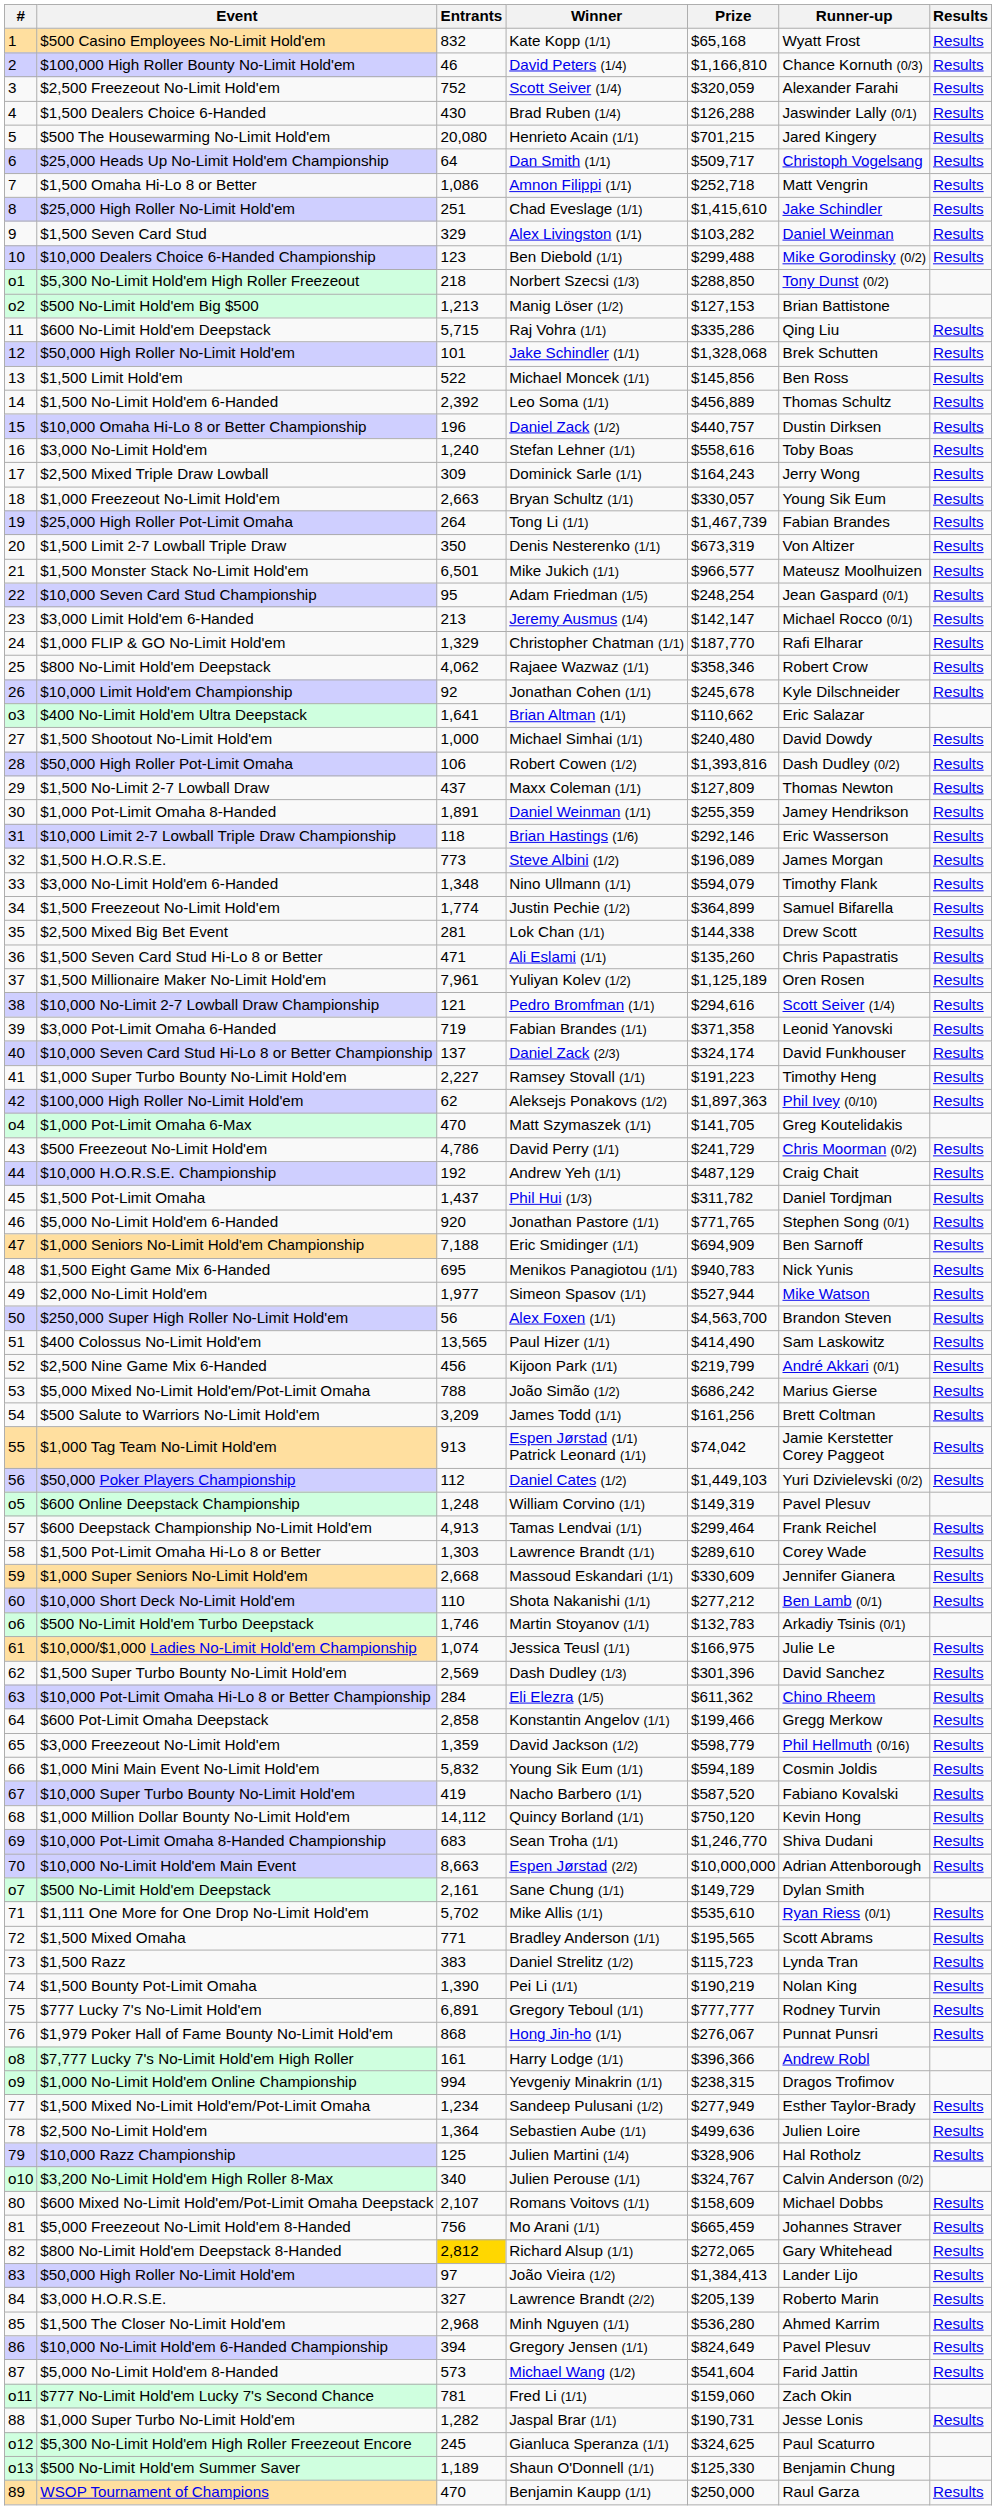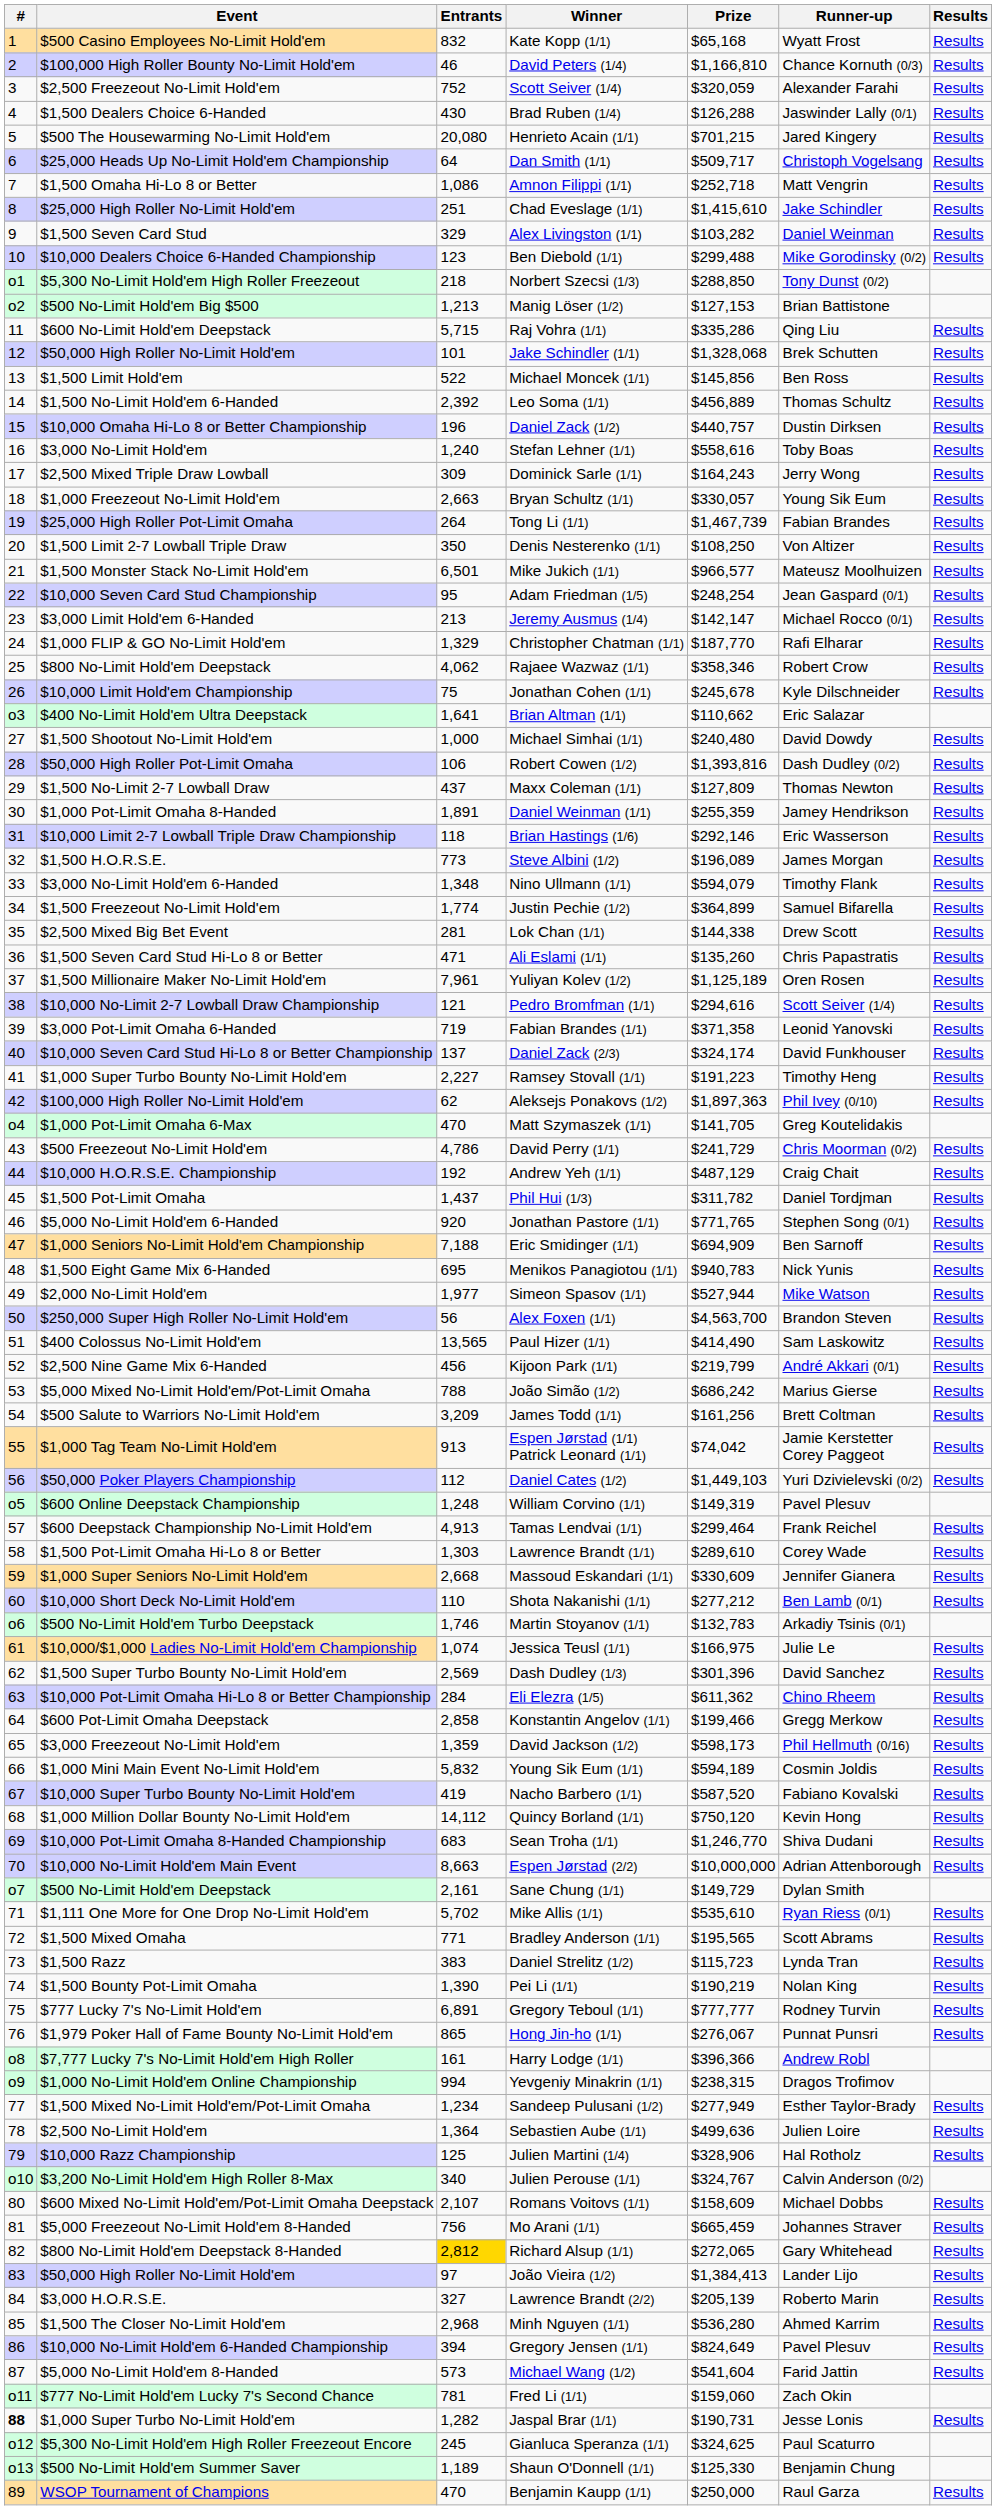Denis Nesterenko (1/1) | Prize: $673,319 -> $108,250
Jonathan Cohen (1/1) | Entrants: 92 -> 75
David Jackson (1/2) | Prize: $598,779 -> $598,173
Hong Jin-ho (1/1) | Entrants: 868 -> 865
Jaspal Brar (1/1) | #: normal -> bold
